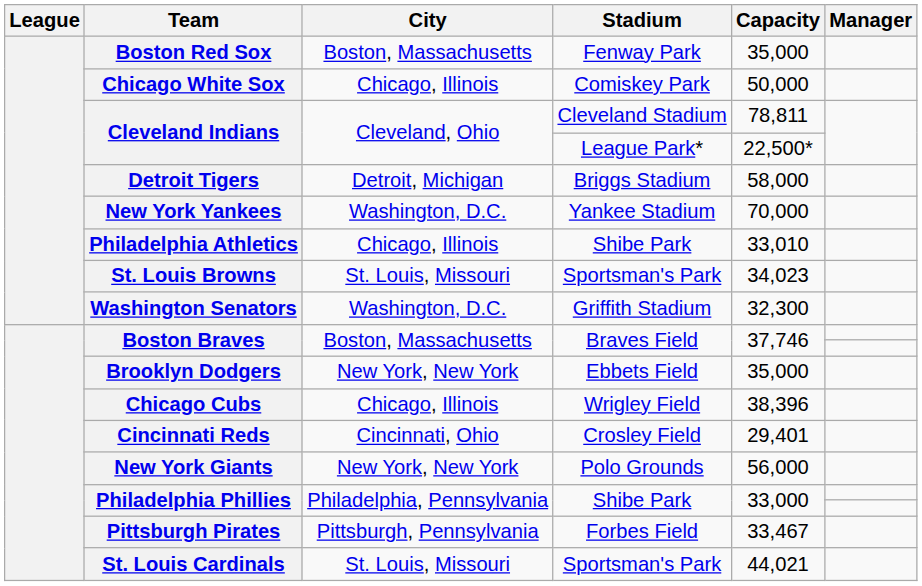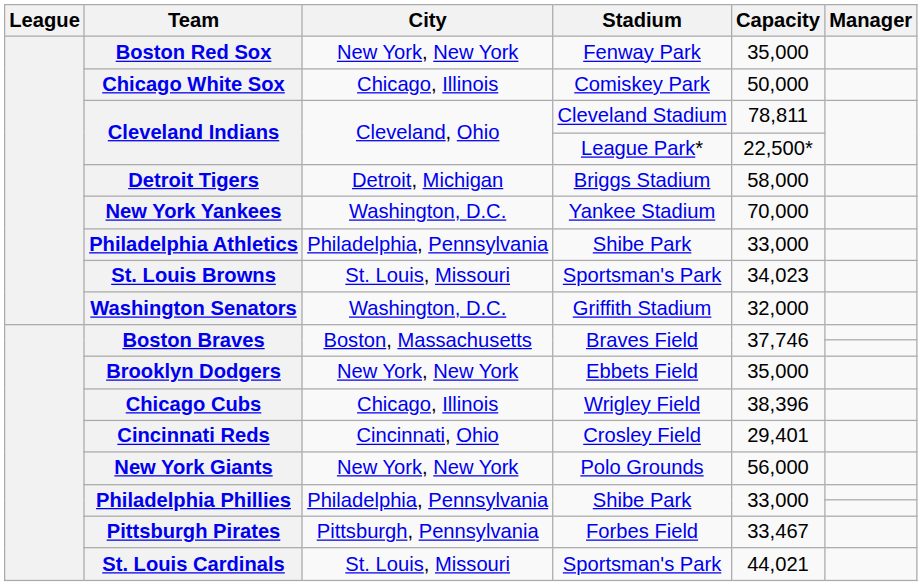Boston Red Sox | City: Boston, Massachusetts -> New York, New York
Philadelphia Athletics | City: Chicago, Illinois -> Philadelphia, Pennsylvania
Philadelphia Athletics | Capacity: 33,010 -> 33,000
Washington Senators | Capacity: 32,300 -> 32,000
